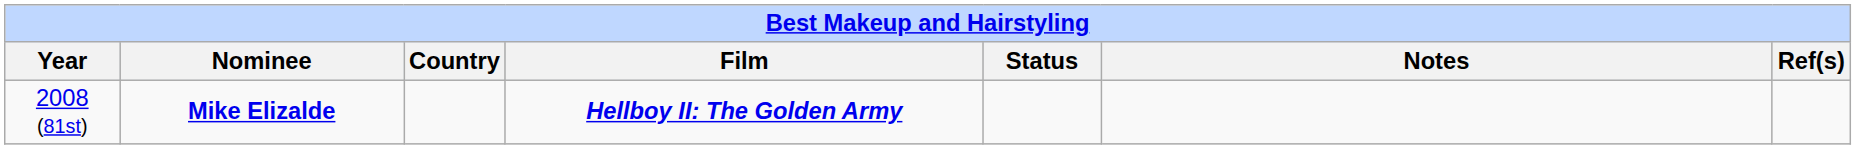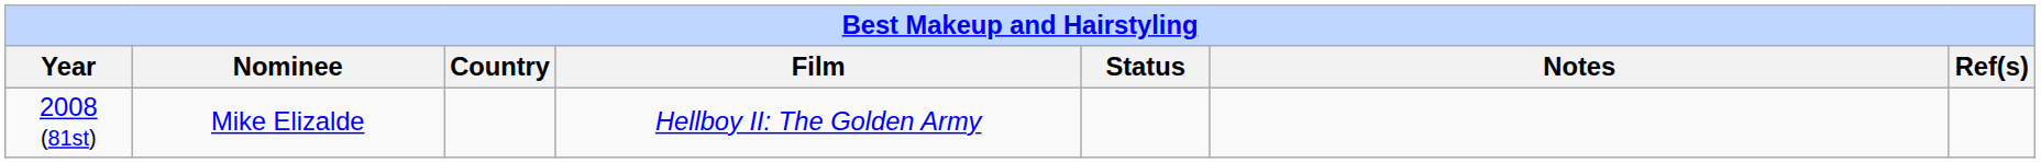2008 (81st) | Nominee: bold -> normal
2008 (81st) | Film: bold -> normal
